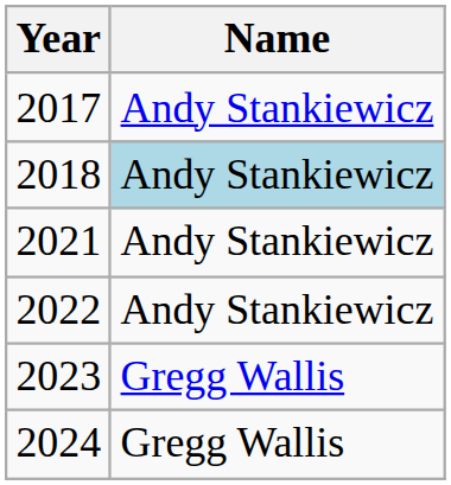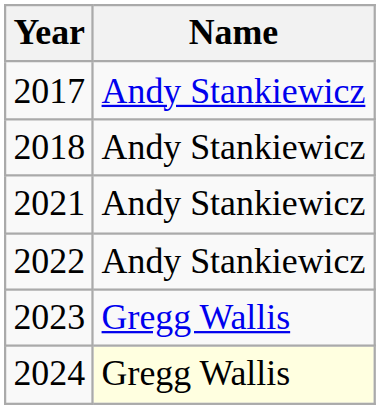2018 | Name: lightblue background -> no background
2024 | Name: no background -> lightyellow background
